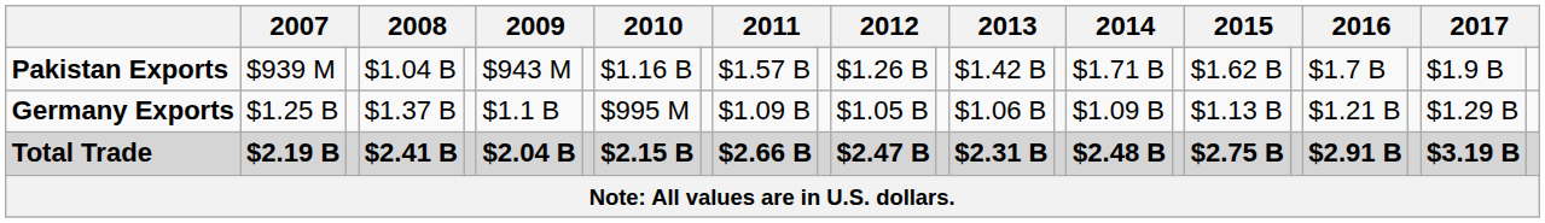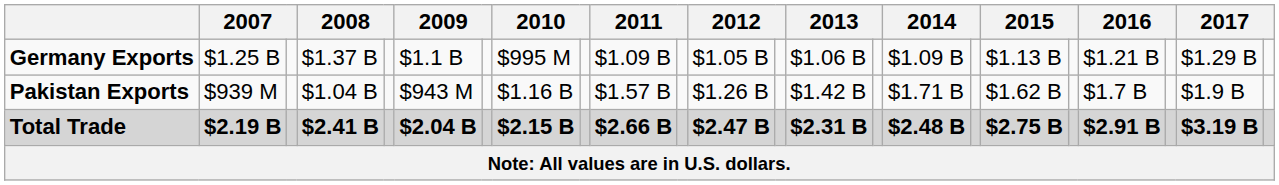rows swapped: Germany Exports <-> Pakistan Exports
